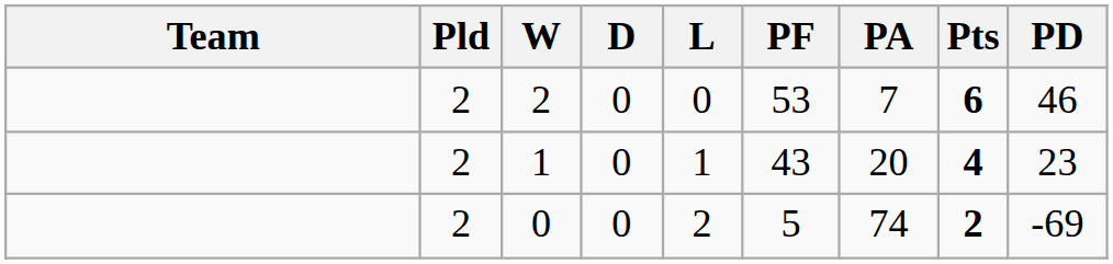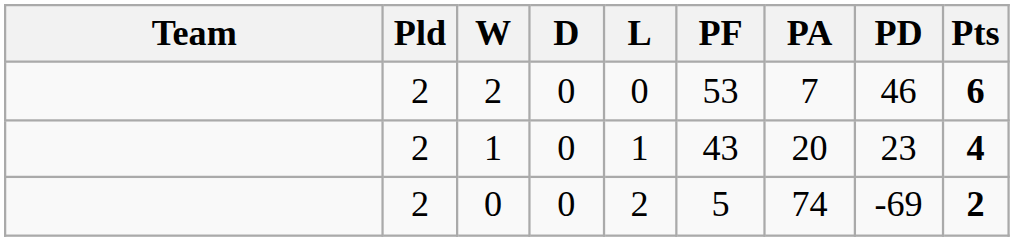columns swapped: PD <-> Pts
